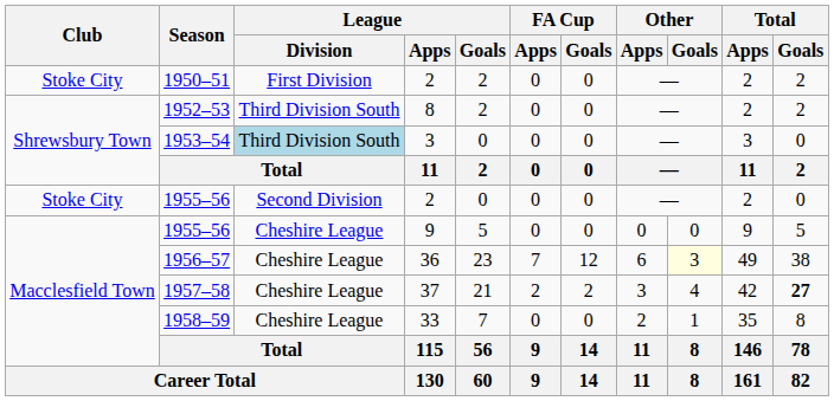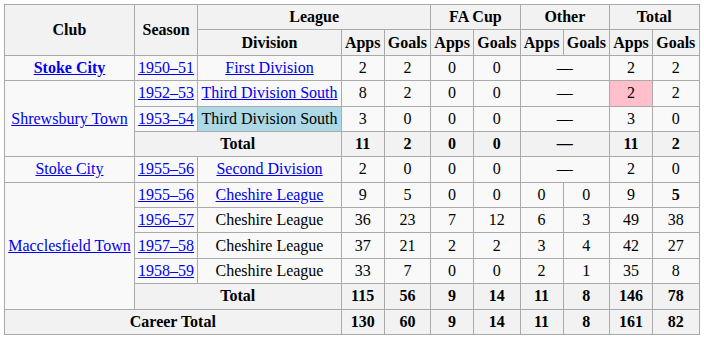1950–51 | Club: normal -> bold
1952–53 | Total / Apps: no background -> pink background
1955–56 / 9 | Total / Goals: normal -> bold
1956–57 | Other / Goals: lightyellow background -> no background
1957–58 | Total / Goals: bold -> normal
